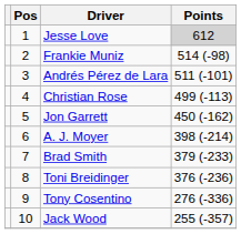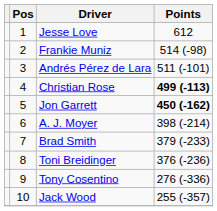Jesse Love | Points: lightgrey background -> no background
Christian Rose | Points: normal -> bold
Jon Garrett | Points: normal -> bold
